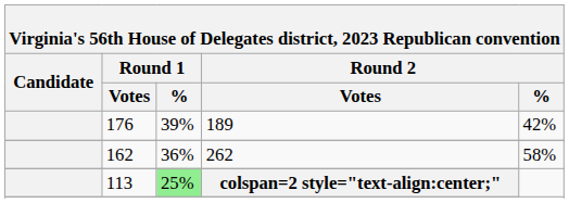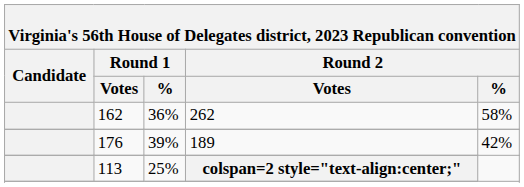rows swapped: 162 <-> 176
113 | Round 1 / %: lightgreen background -> no background
